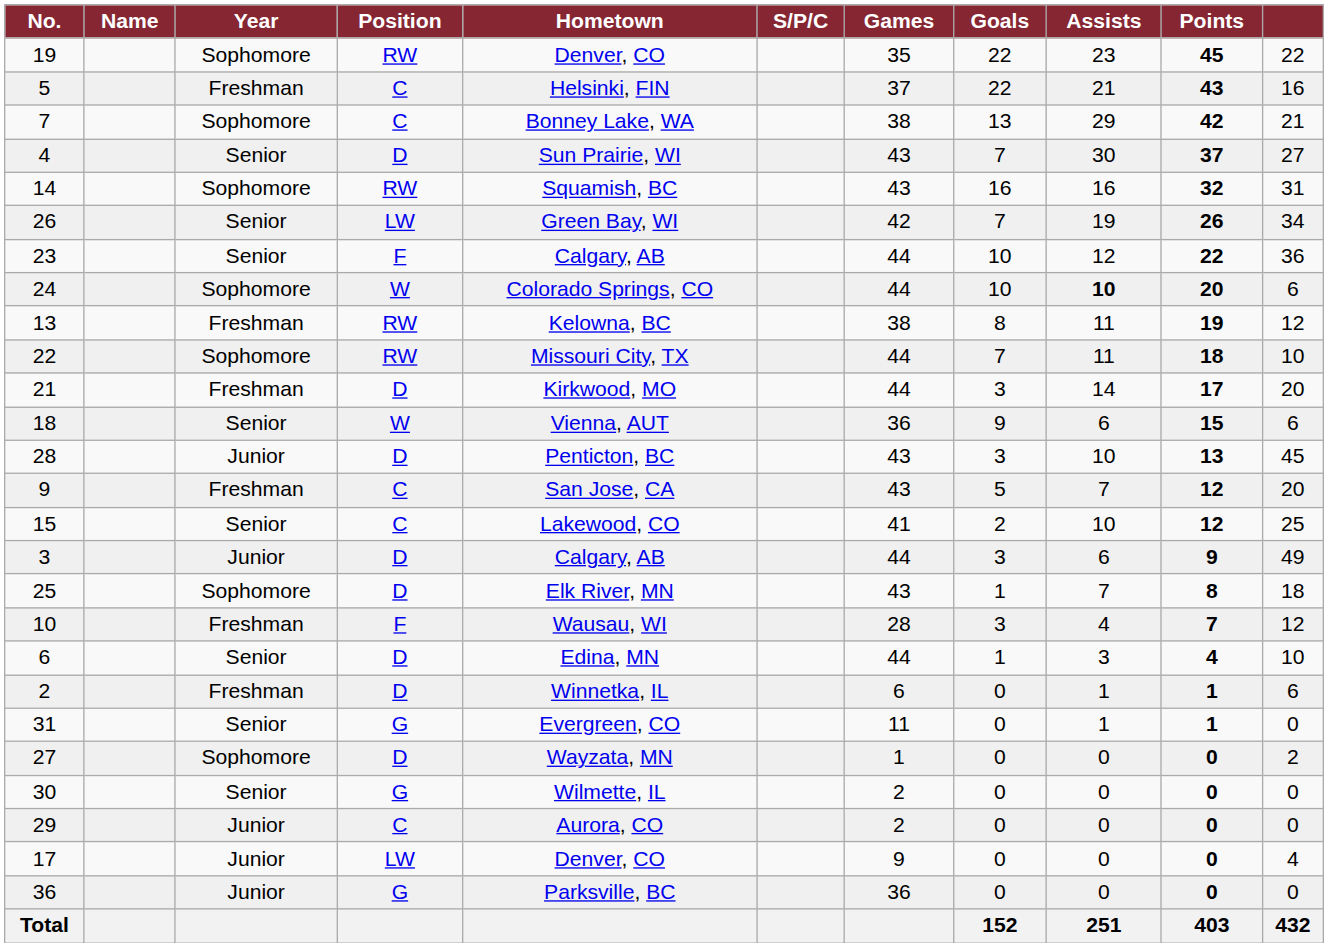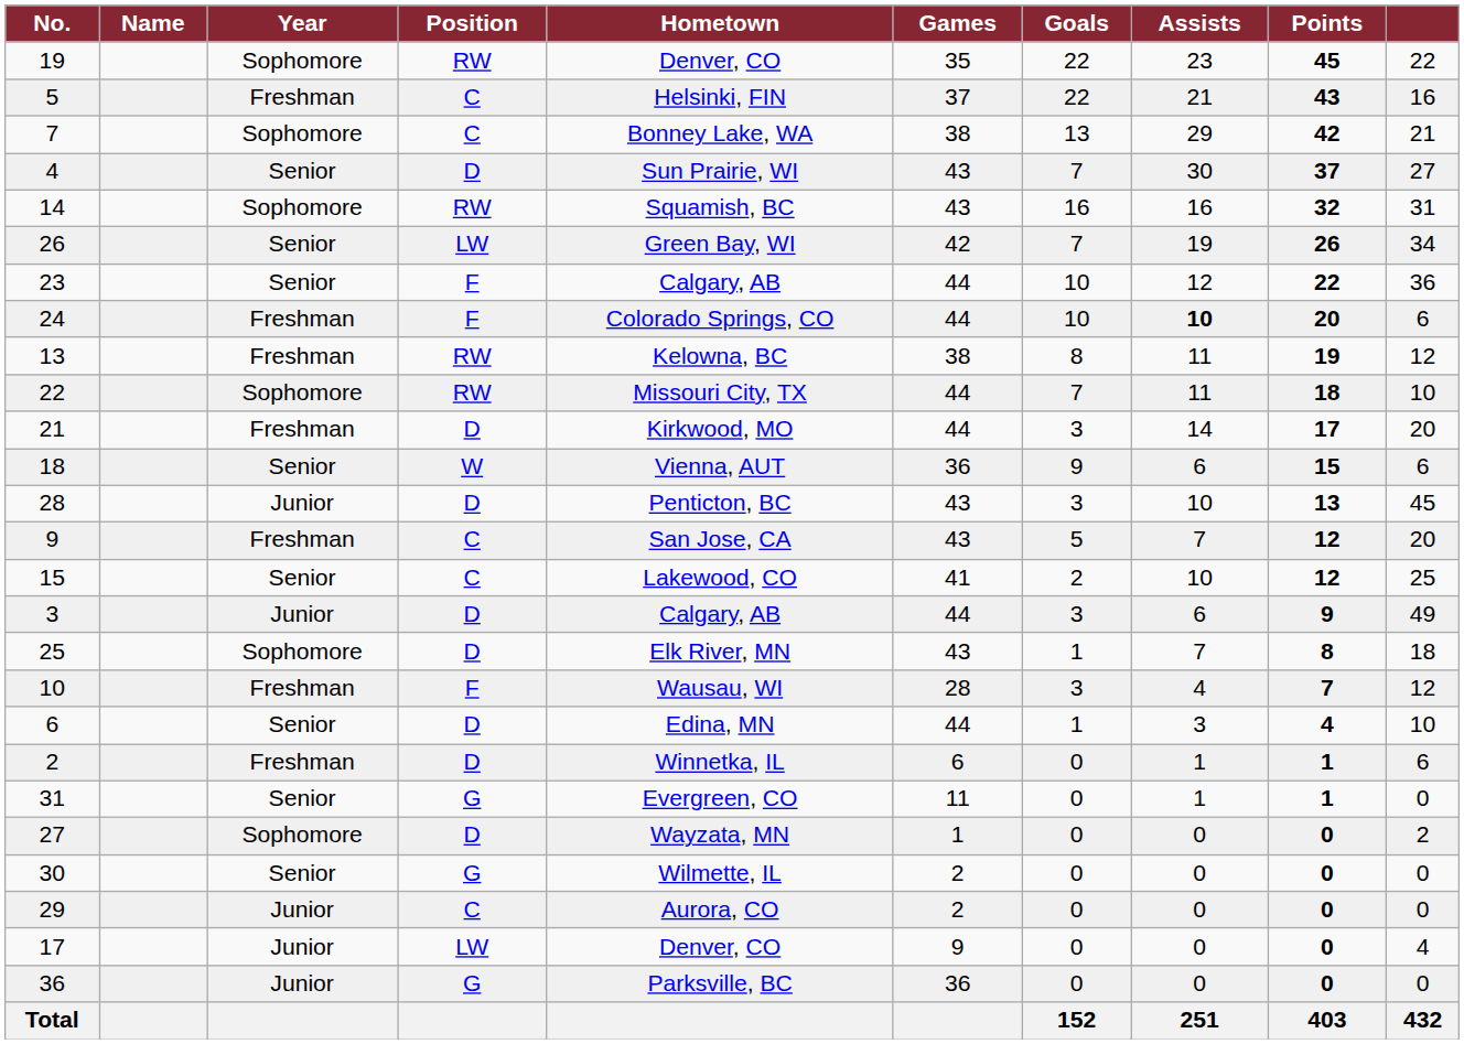- column: S/P/C
24 | Year: Sophomore -> Freshman
24 | Position: W -> F
